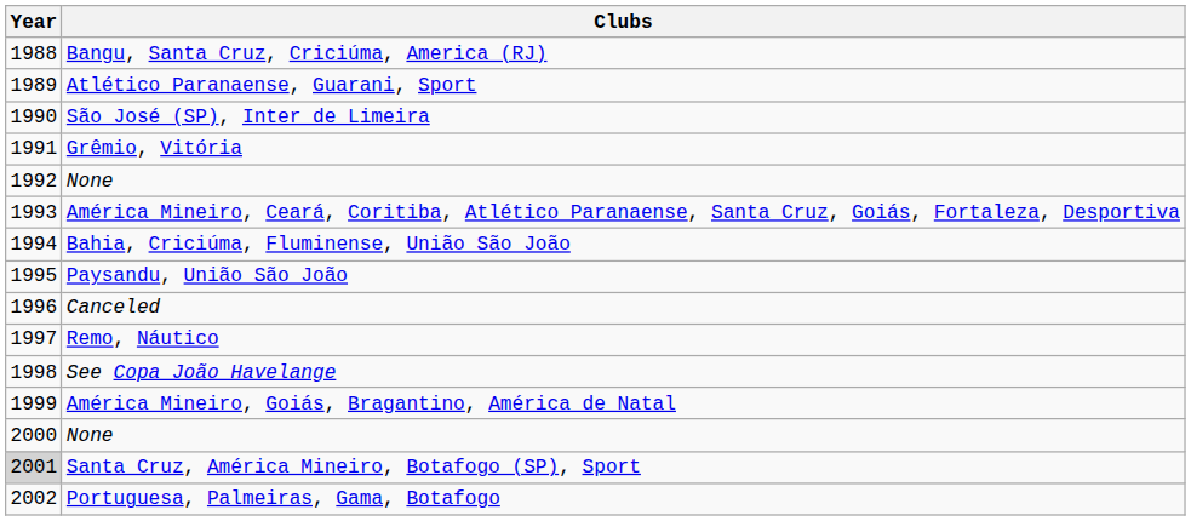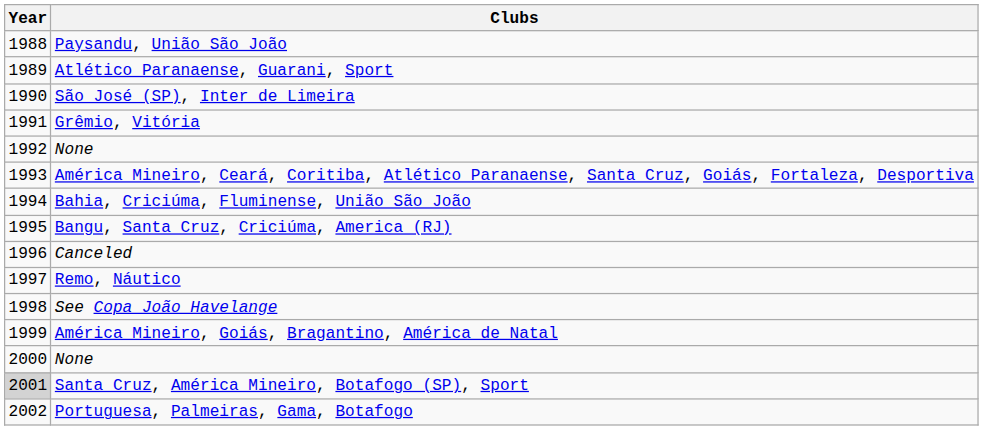row 2 | Clubs: Bangu, Santa Cruz, Criciúma, America (RJ) -> Paysandu, União São João
row 9 | Clubs: Paysandu, União São João -> Bangu, Santa Cruz, Criciúma, America (RJ)
